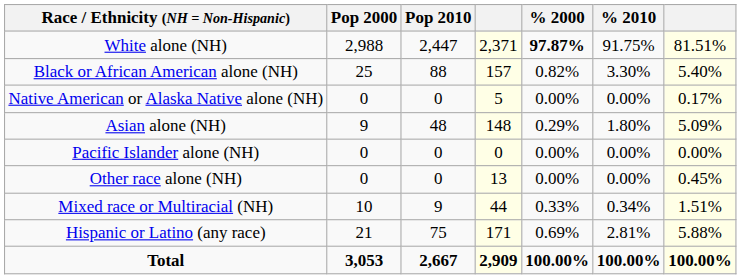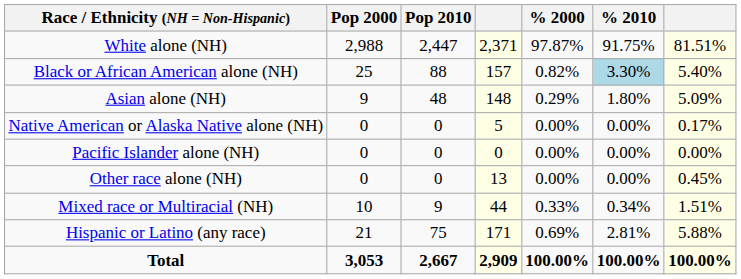White alone (NH) | % 2000: bold -> normal
Black or African American alone (NH) | % 2010: no background -> lightblue background
rows swapped: Native American or Alaska Native alone (NH) <-> Asian alone (NH)
